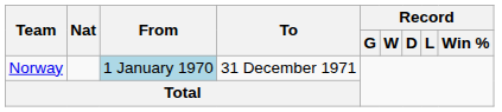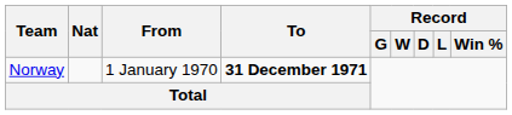Norway | From: lightblue background -> no background
Norway | To: normal -> bold
